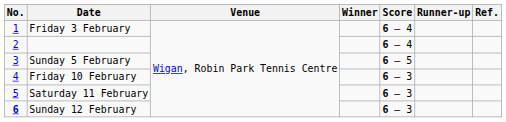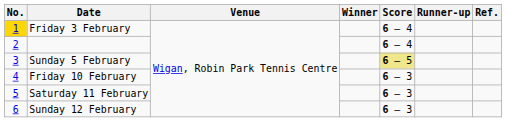Friday 3 February | No.: no background -> gold background
Sunday 5 February | Score: no background -> khaki background
Sunday 12 February | No.: bold -> normal
